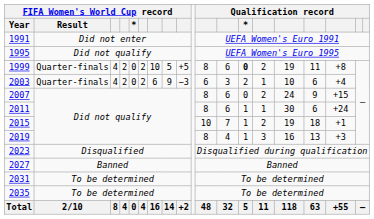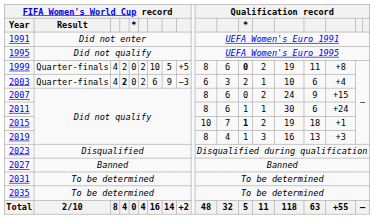2003 | column 4: normal -> bold
2015 | Qualification record / *: normal -> bold
